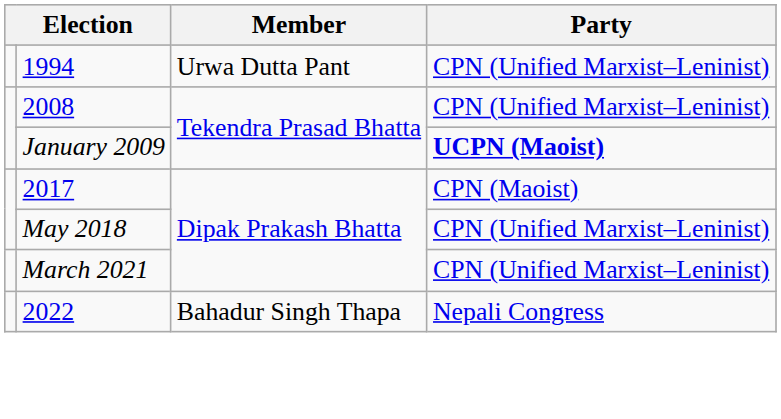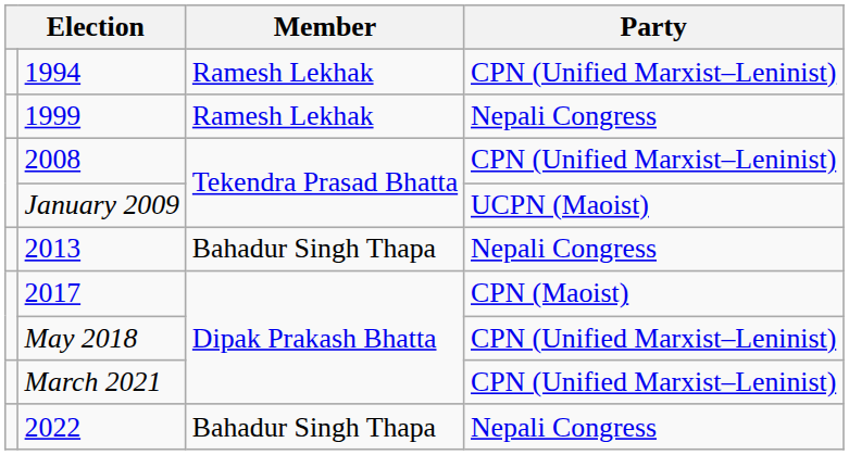1994 | Member: Urwa Dutta Pant -> Ramesh Lekhak
+ row: 1999 | Ramesh Lekhak | Nepali Congress
January 2009 | Party: bold -> normal
+ row: 2013 | Bahadur Singh Thapa | Nepali Congress
